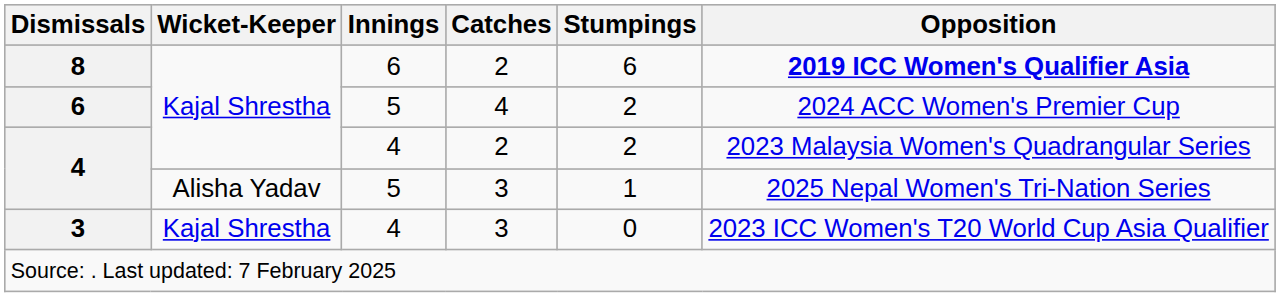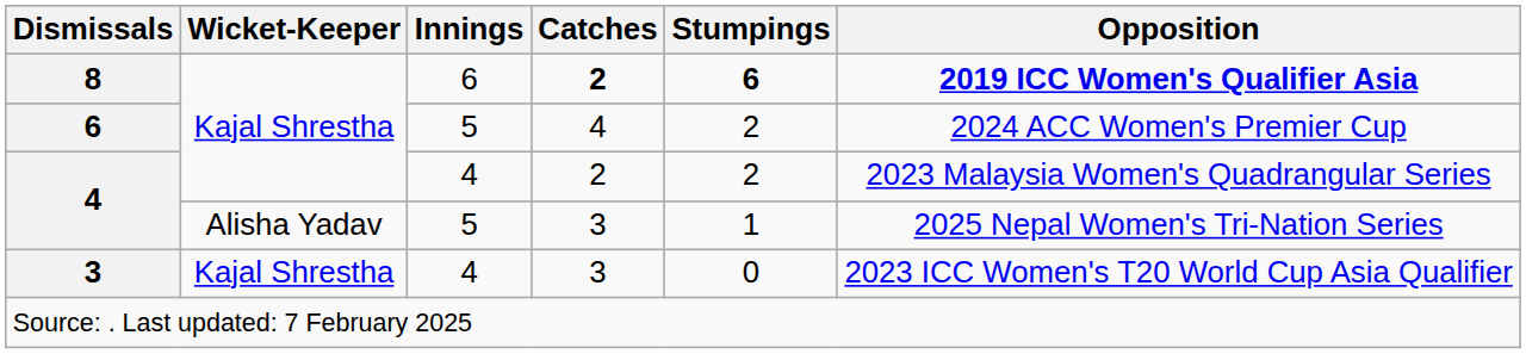8 | Catches: normal -> bold
8 | Stumpings: normal -> bold
